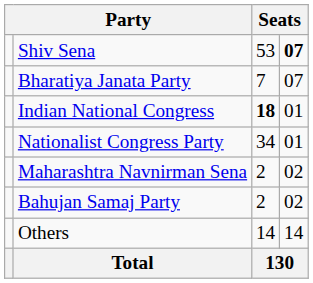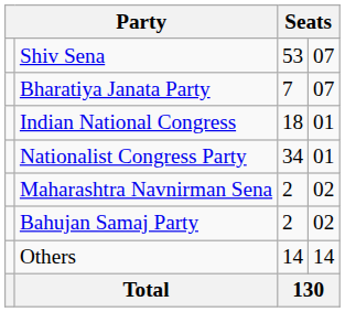Shiv Sena | column 4: bold -> normal
Indian National Congress | column 3: bold -> normal
